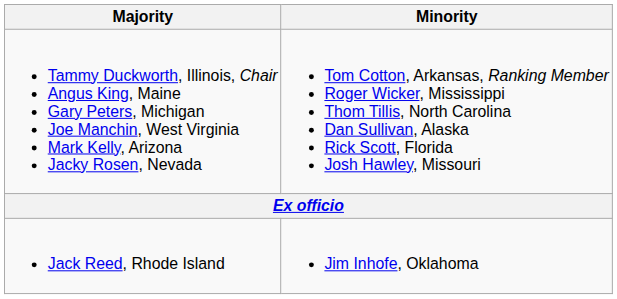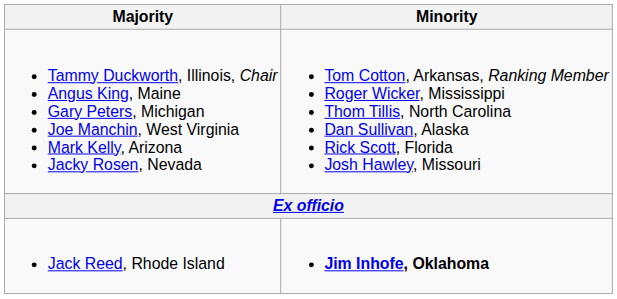Jack Reed, Rhode Island | Minority: normal -> bold
